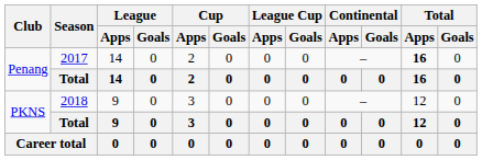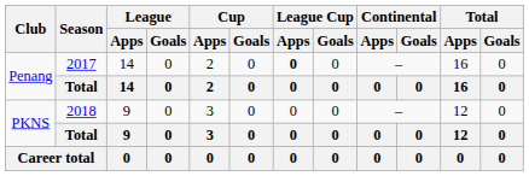Penang / 2017 | League Cup / Apps: normal -> bold
Penang / 2017 | Total / Apps: bold -> normal
